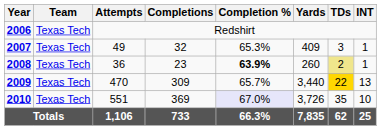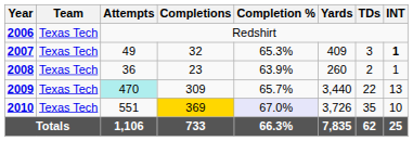2007 | INT: normal -> bold
2008 | Completion %: bold -> normal
2008 | TDs: khaki background -> no background
2009 | Attempts: no background -> paleturquoise background
2009 | TDs: gold background -> no background
2010 | Completions: no background -> gold background
